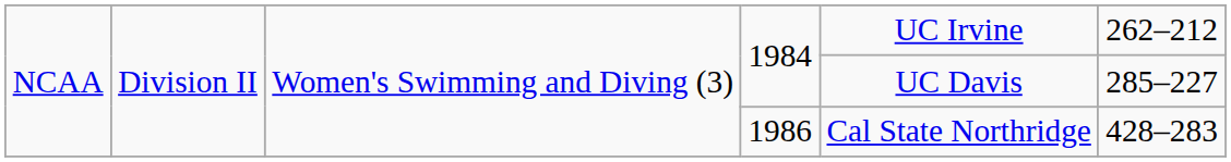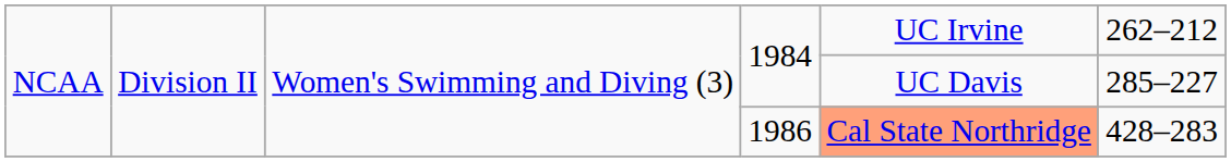1986 | column 5: no background -> lightsalmon background
